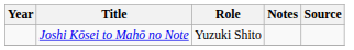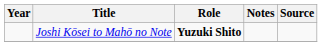Joshi Kōsei to Mahō no Note | Role: normal -> bold
